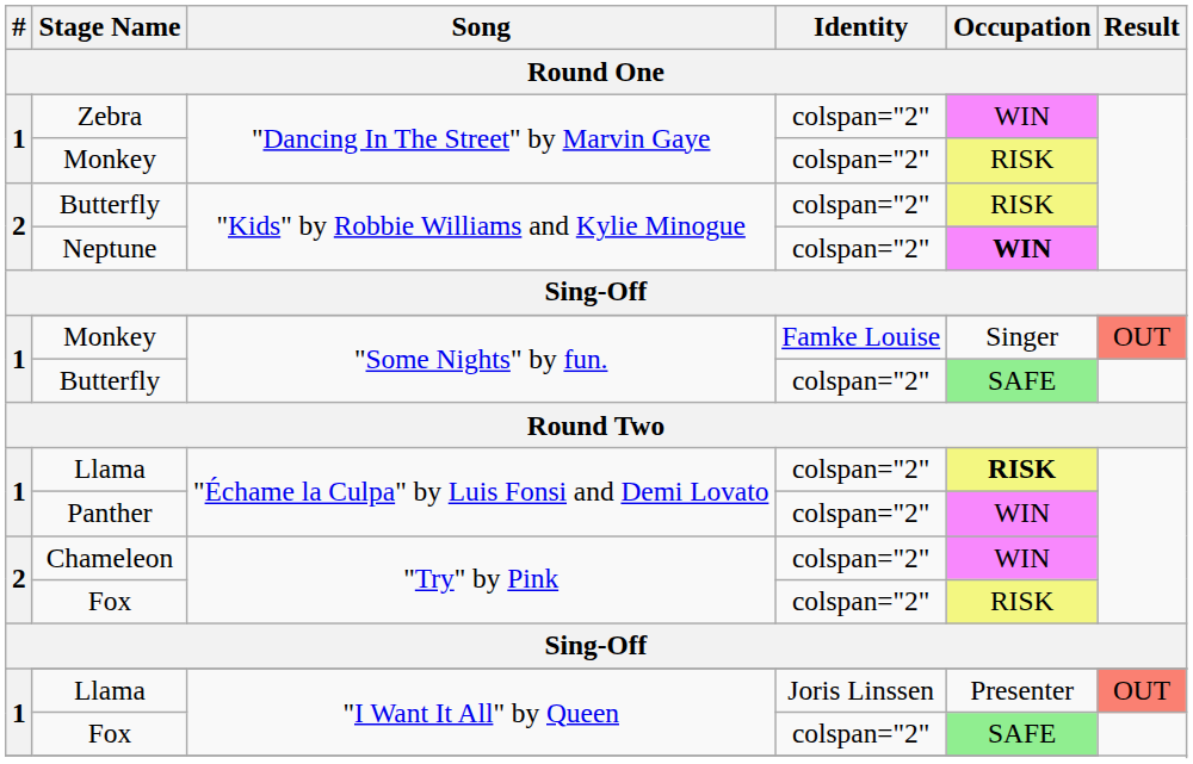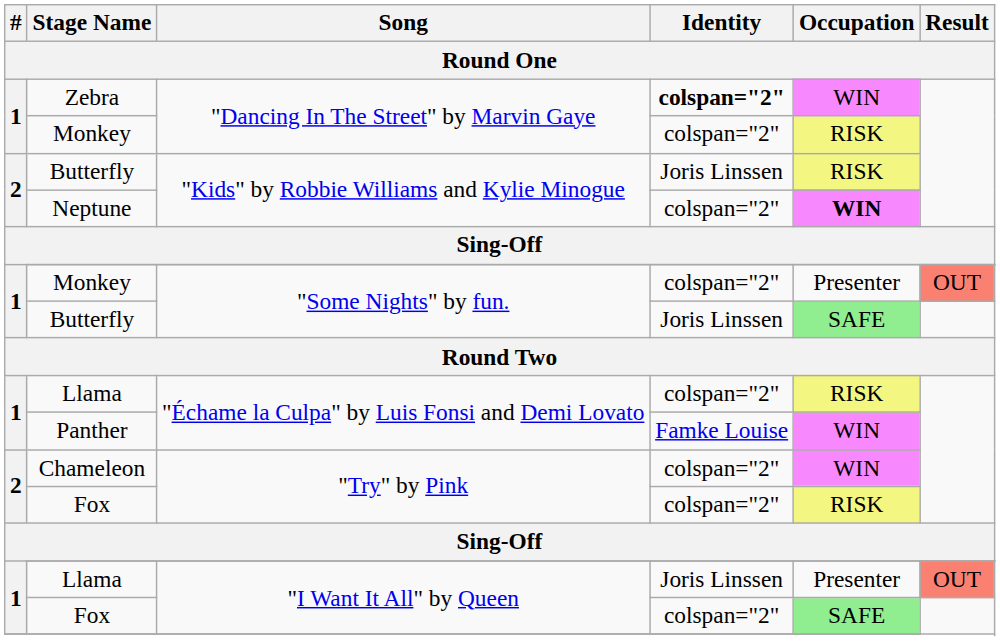Zebra | Identity: normal -> bold
Butterfly / "Kids" by Robbie Williams and Kylie Minogue | Identity: colspan="2" -> Joris Linssen
Monkey / "Some Nights" by fun. | Identity: Famke Louise -> colspan="2"
Monkey / "Some Nights" by fun. | Occupation: Singer -> Presenter
Butterfly / "Some Nights" by fun. | Identity: colspan="2" -> Joris Linssen
Llama / "Échame la Culpa" by Luis Fonsi and Demi Lovato | Occupation: bold -> normal
Panther | Identity: colspan="2" -> Famke Louise
